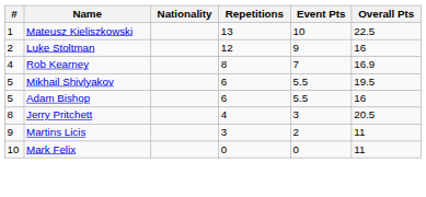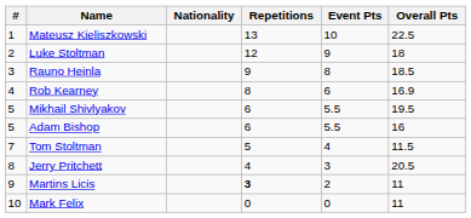Luke Stoltman | Overall Pts: 16 -> 18
+ row: 3 | Rauno Heinla | 9 | 8 | 18.5
Rob Kearney | Event Pts: 7 -> 6
+ row: 7 | Tom Stoltman | 5 | 4 | 11.5
Martins Licis | Repetitions: normal -> bold
